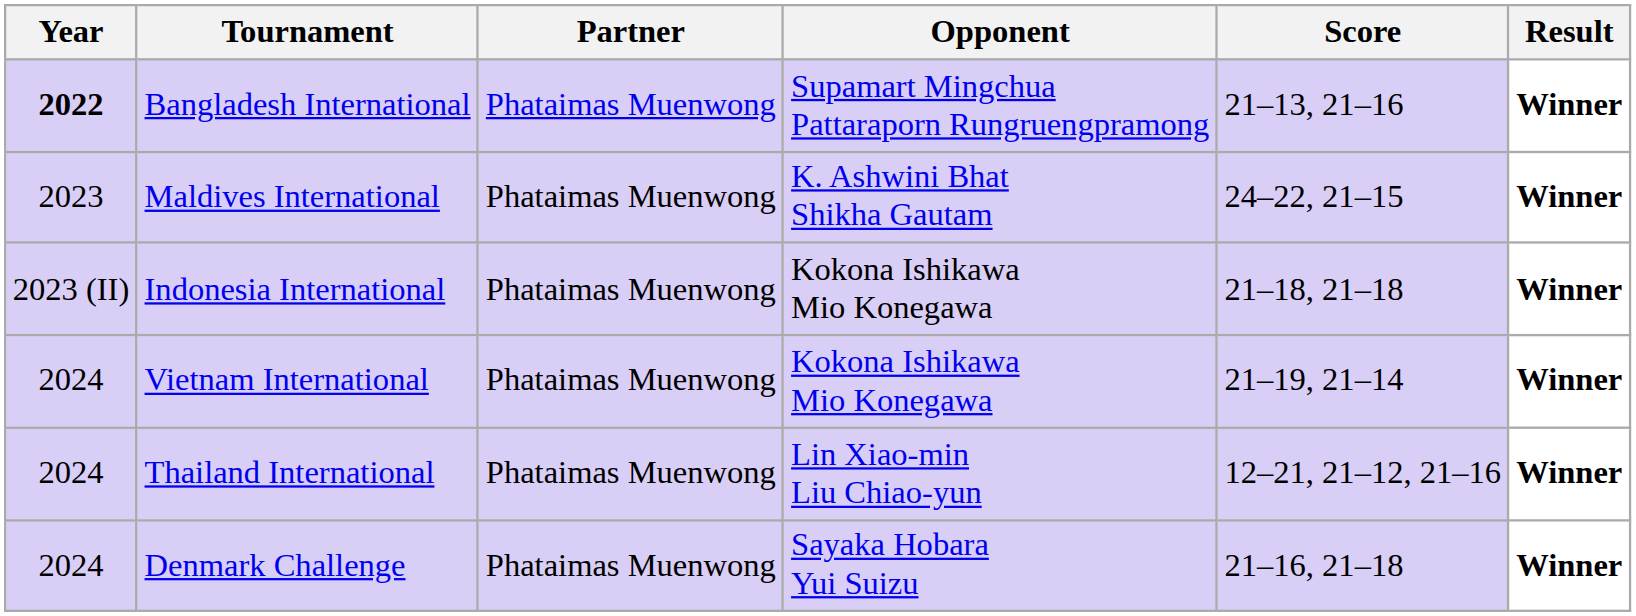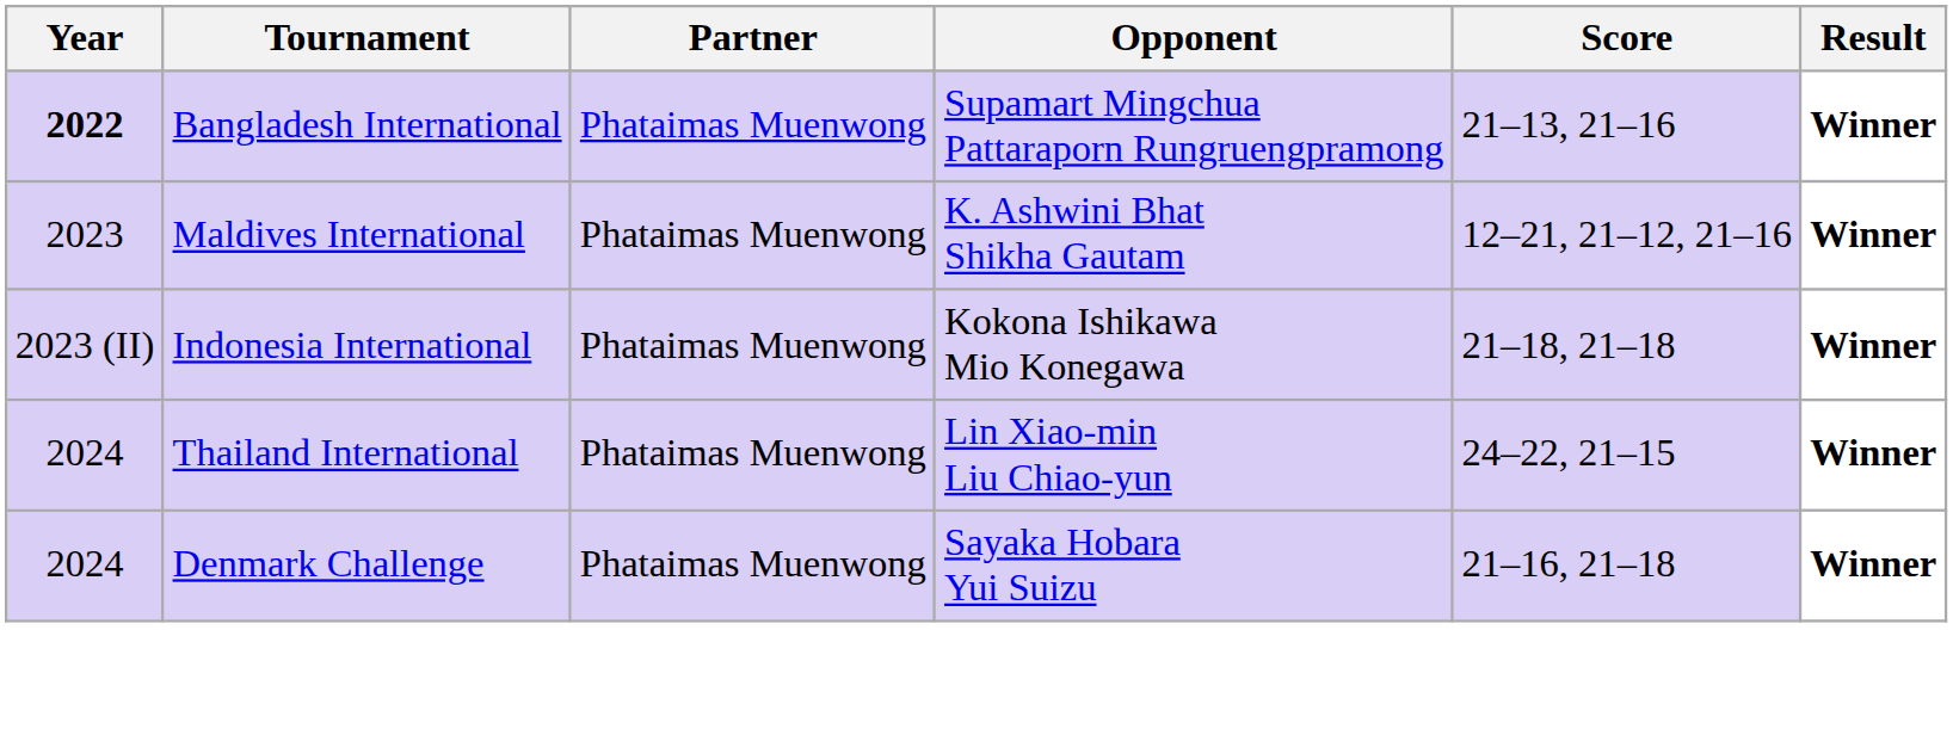Maldives International | Score: 24–22, 21–15 -> 12–21, 21–12, 21–16
- row: 2024 | Vietnam International | Phataimas Muenwong | Kokona Ishikawa Mio Konegawa | 21–19, 21–14 | Winner
Thailand International | Score: 12–21, 21–12, 21–16 -> 24–22, 21–15
